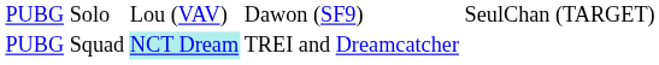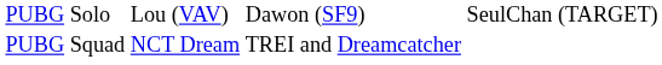PUBG Squad | column 2: paleturquoise background -> no background
